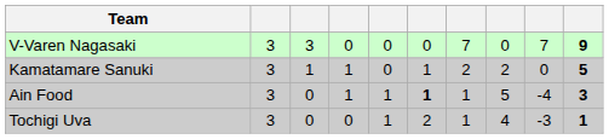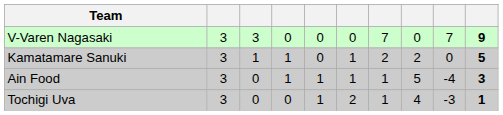Ain Food | column 6: bold -> normal
